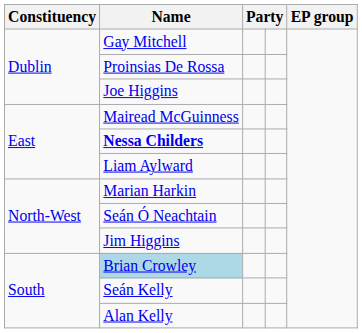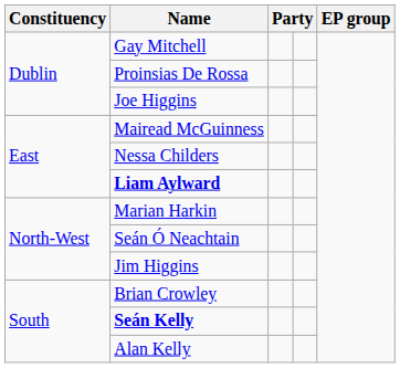Nessa Childers | Name: bold -> normal
Liam Aylward | Name: normal -> bold
Brian Crowley | Name: lightblue background -> no background
Seán Kelly | Name: normal -> bold
